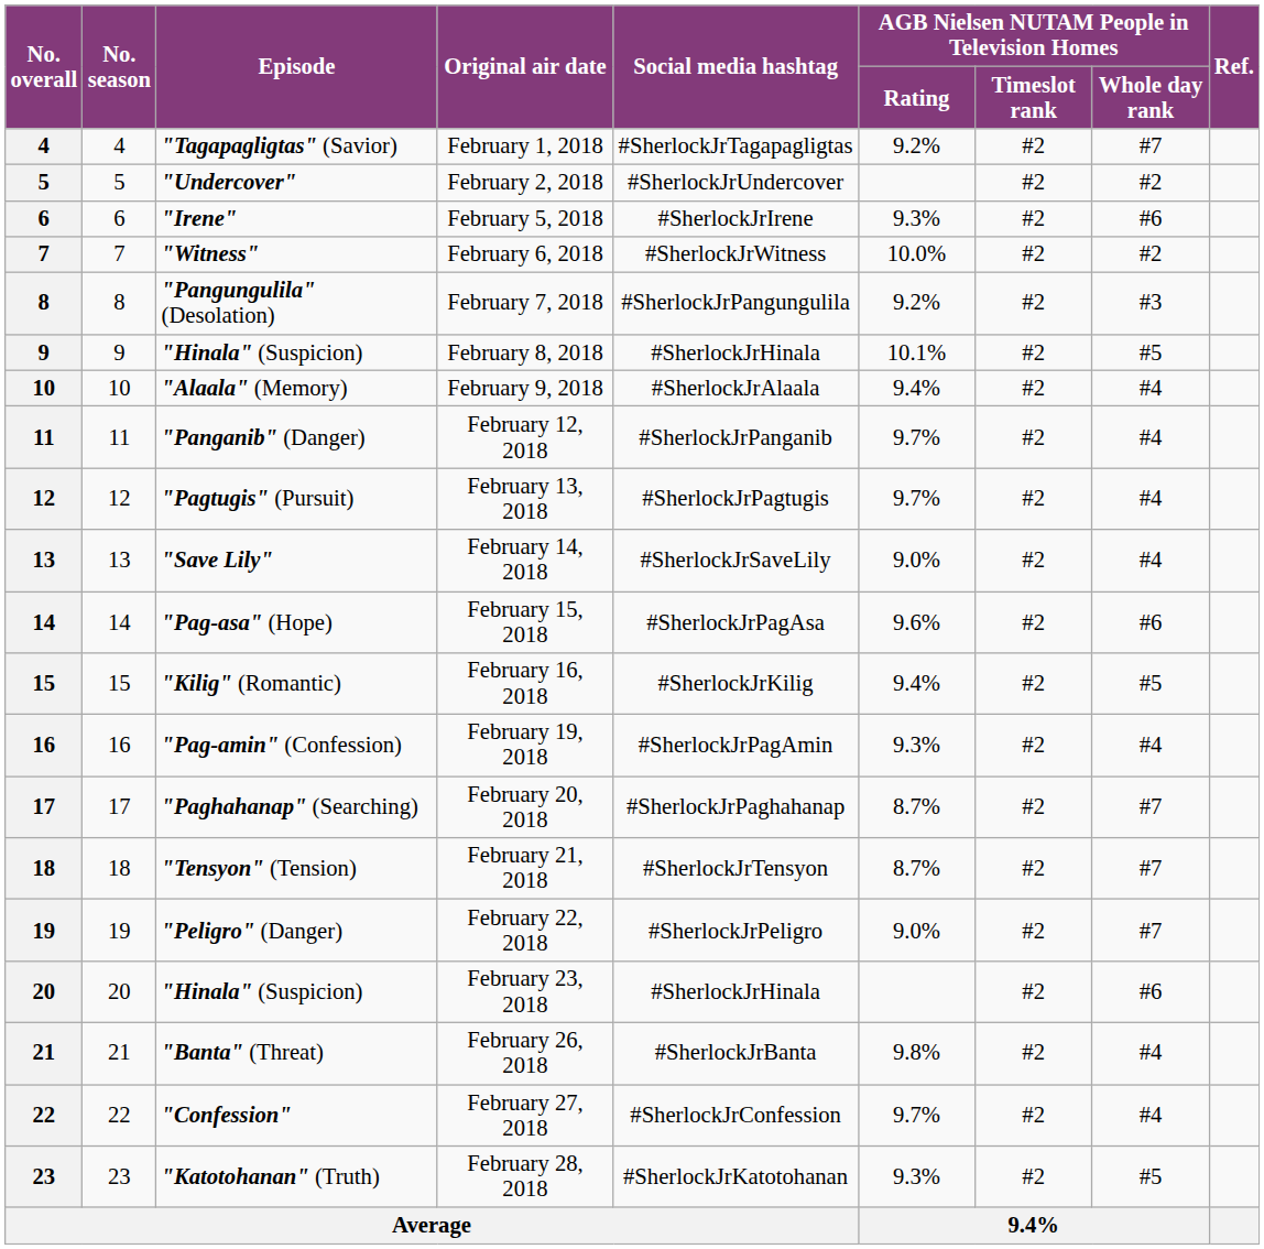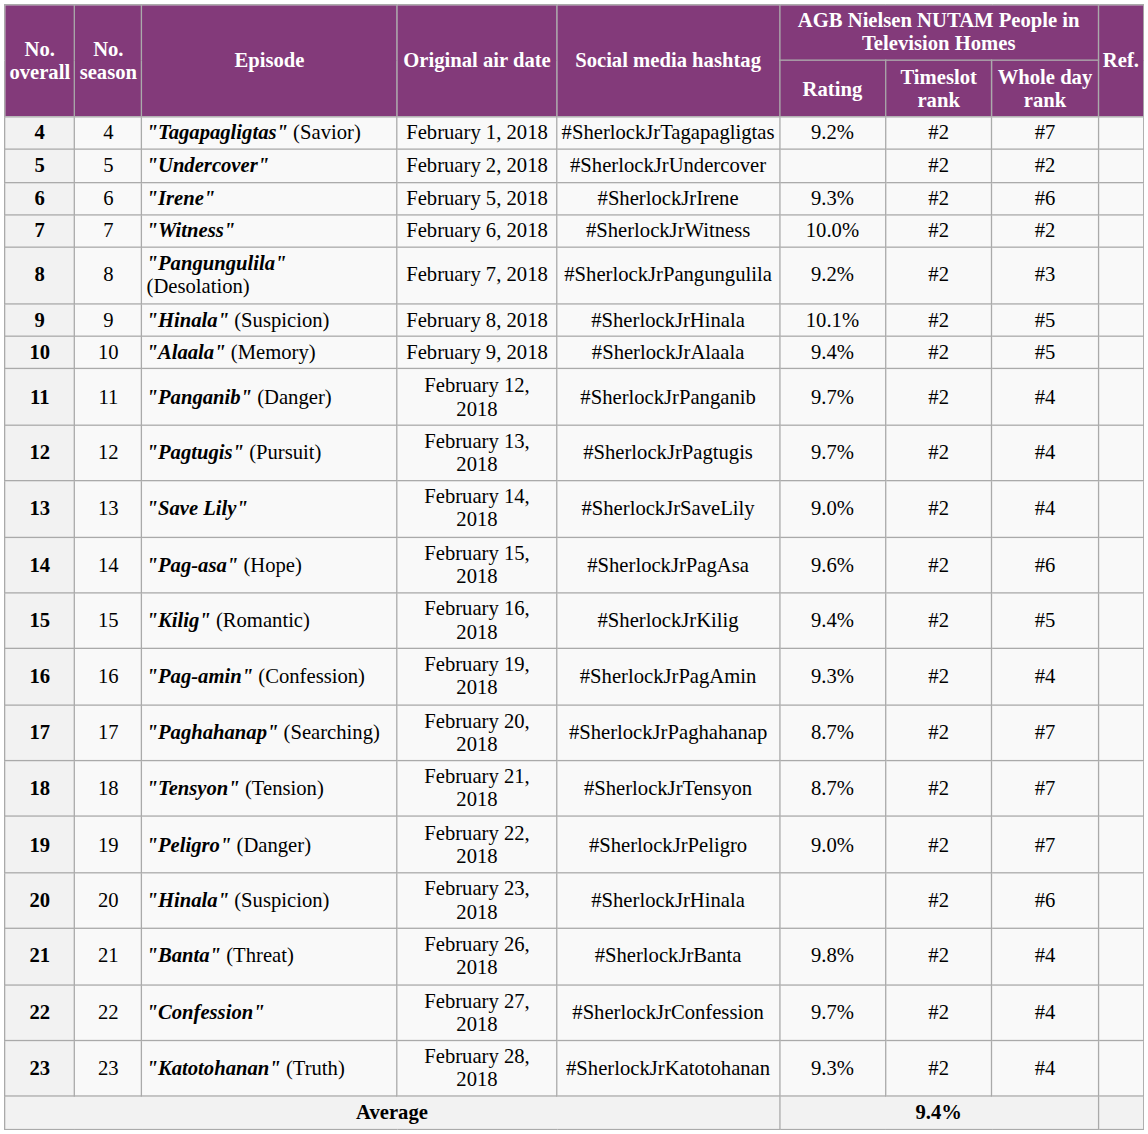February 9, 2018 | column 8: #4 -> #5
February 28, 2018 | column 8: #5 -> #4
